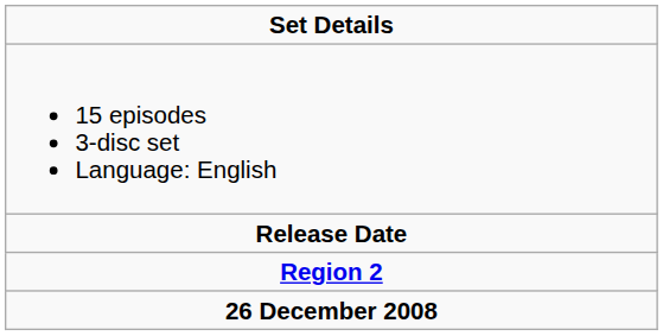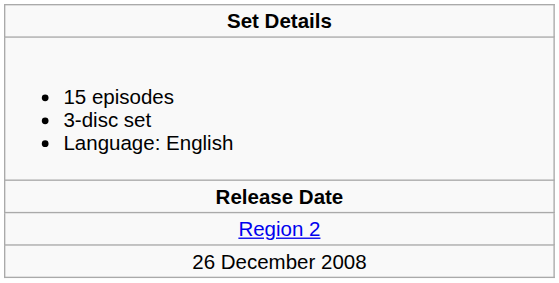Region 2 | column 1: bold -> normal
26 December 2008 | column 1: bold -> normal
